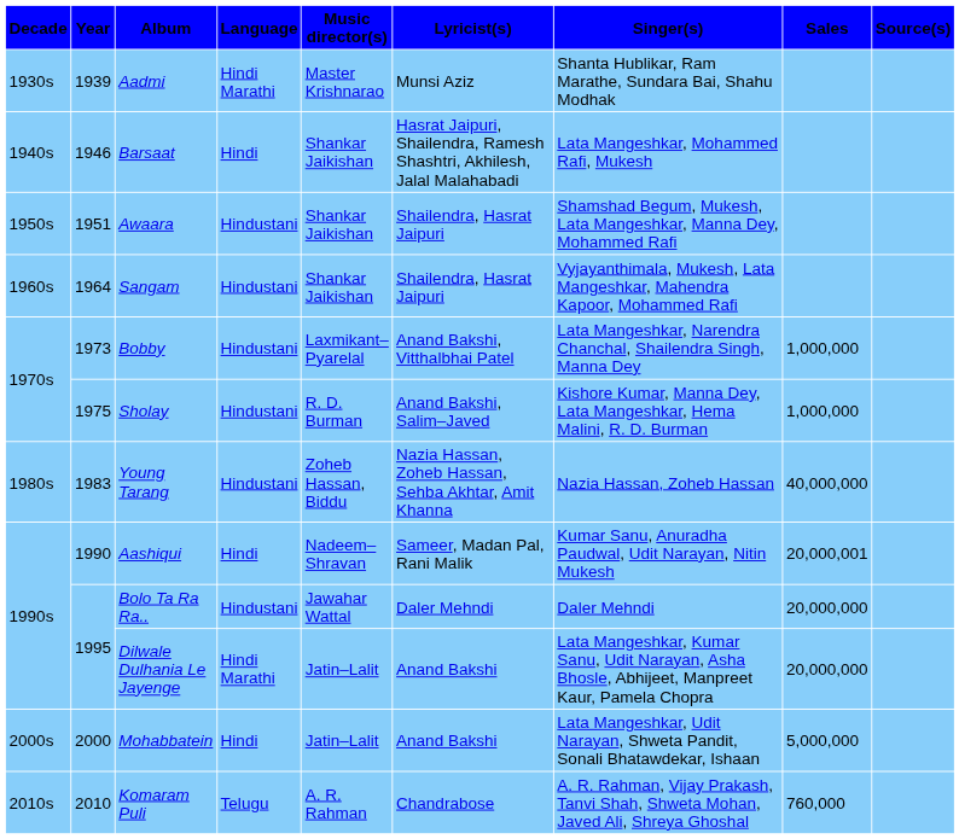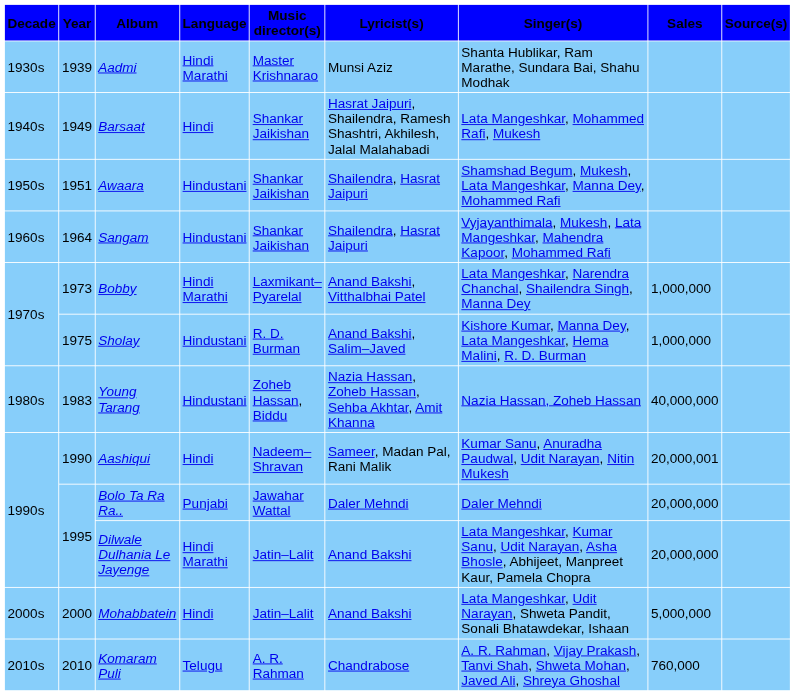Barsaat | Year: 1946 -> 1949
Bobby | Language: Hindustani -> Hindi Marathi
Bolo Ta Ra Ra.. | Language: Hindustani -> Punjabi
